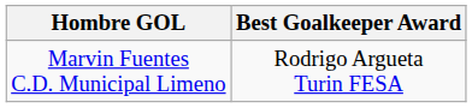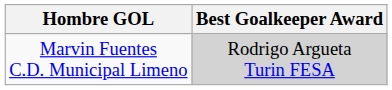Marvin Fuentes C.D. Municipal Limeno | Best Goalkeeper Award: no background -> lightgrey background
